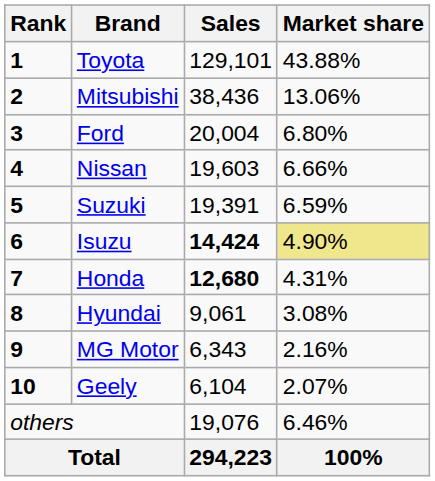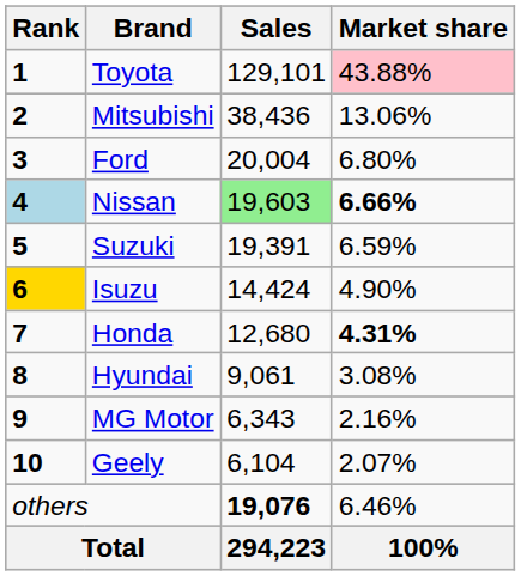Toyota | Market share: no background -> pink background
Nissan | Rank: no background -> lightblue background
Nissan | Sales: no background -> lightgreen background
Nissan | Market share: normal -> bold
Isuzu | Rank: no background -> gold background
Isuzu | Sales: bold -> normal
Isuzu | Market share: khaki background -> no background
Honda | Sales: bold -> normal
Honda | Market share: normal -> bold
others | Sales: normal -> bold
